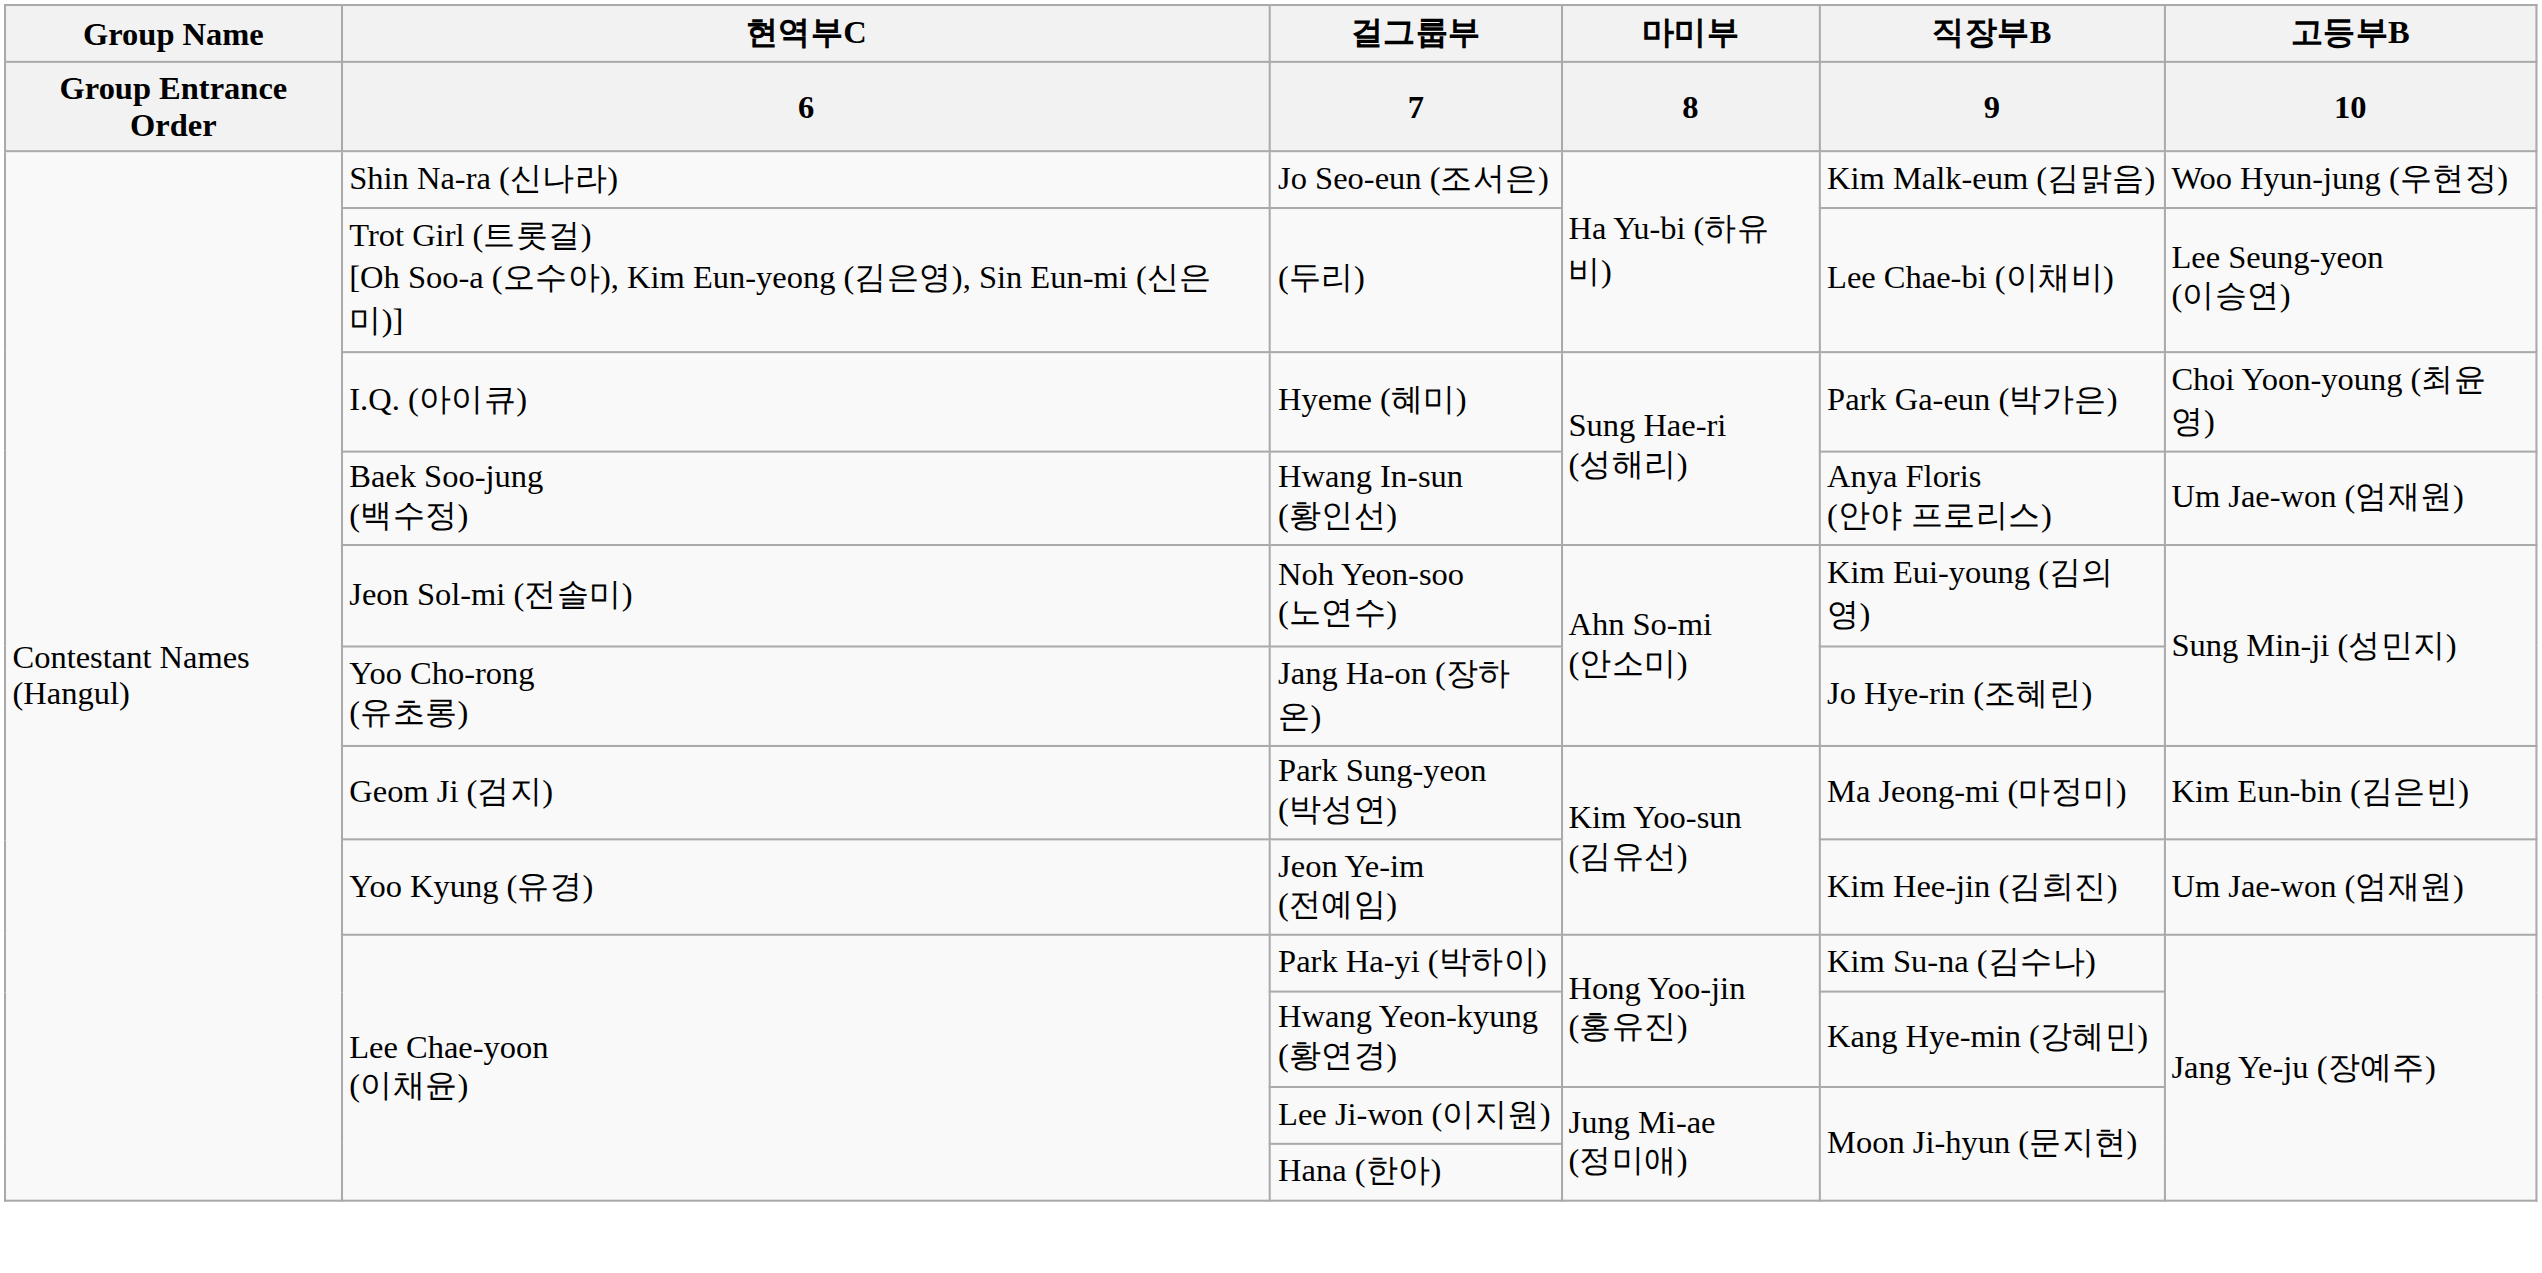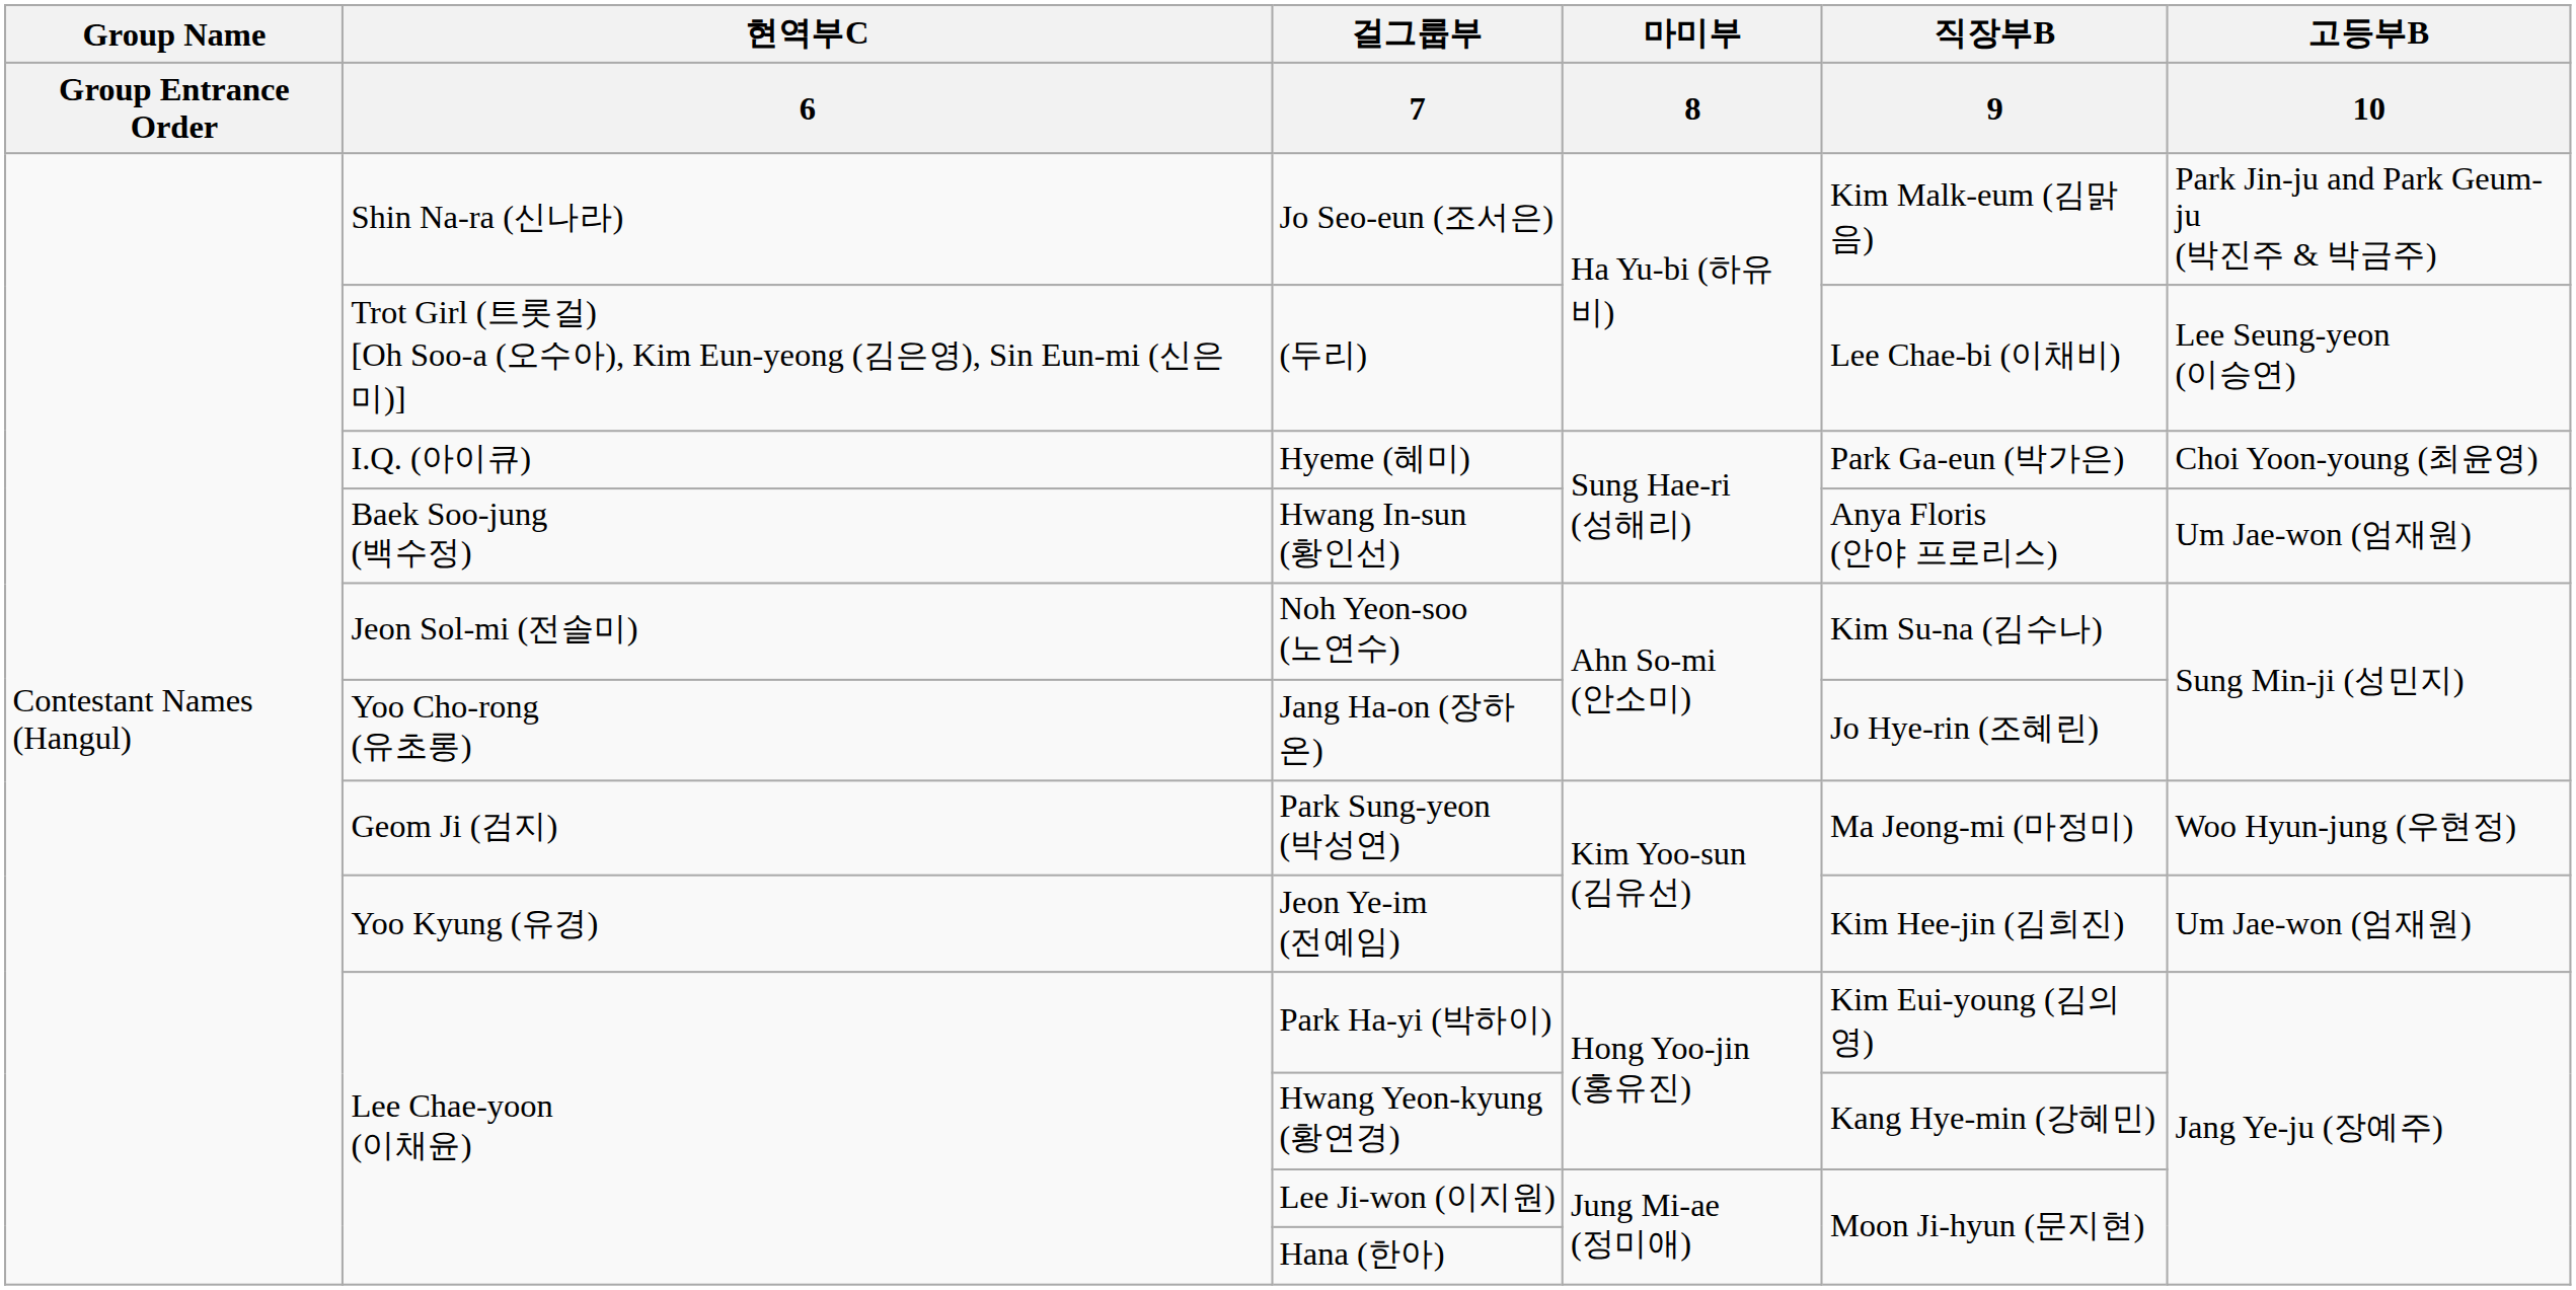Jo Seo-eun (조서은) | 고등부B / 10: Woo Hyun-jung (우현정) -> Park Jin-ju and Park Geum-ju (박진주 & 박금주)
Noh Yeon-soo (노연수) | 직장부B / 9: Kim Eui-young (김의영) -> Kim Su-na (김수나)
Park Sung-yeon (박성연) | 고등부B / 10: Kim Eun-bin (김은빈) -> Woo Hyun-jung (우현정)
Park Ha-yi (박하이) | 직장부B / 9: Kim Su-na (김수나) -> Kim Eui-young (김의영)
